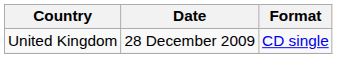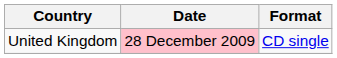United Kingdom | Date: no background -> pink background
